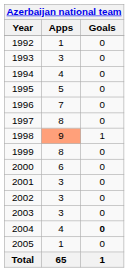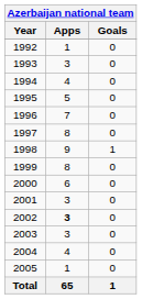1998 | Apps: lightsalmon background -> no background
2002 | Apps: normal -> bold
2004 | Goals: bold -> normal
